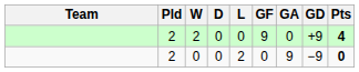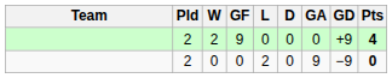columns swapped: D <-> GF
